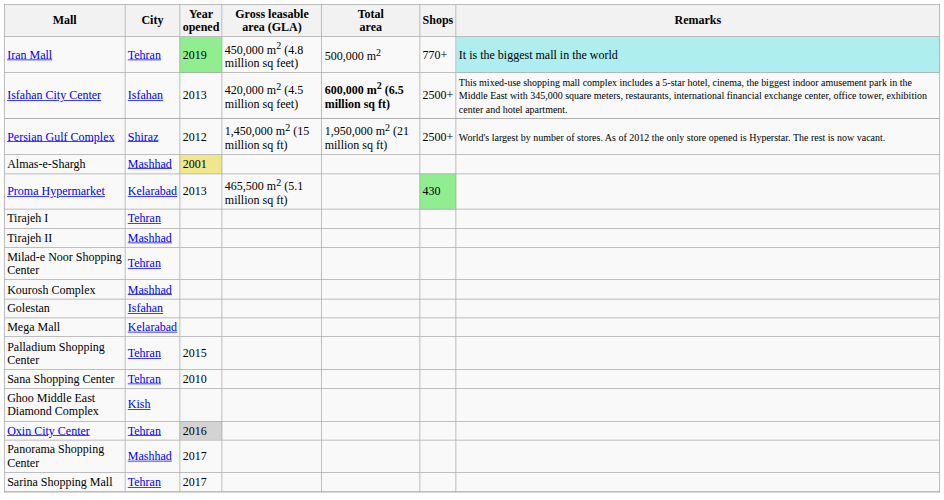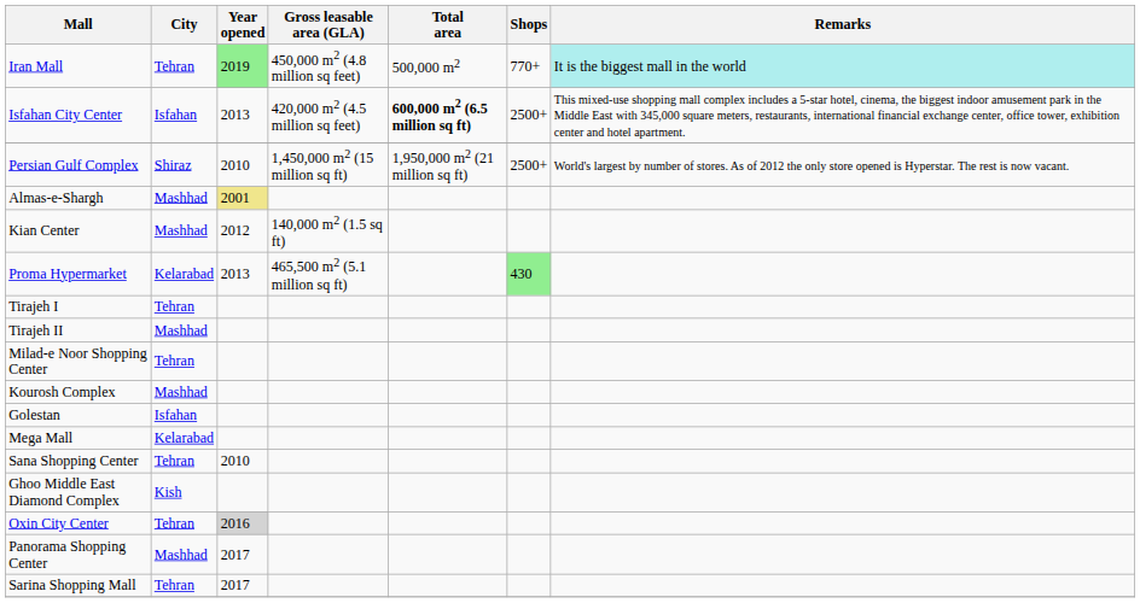Persian Gulf Complex | Year opened: 2012 -> 2010
+ row: Kian Center | Mashhad | 2012 | 140,000 m2 (1.5 sq ft)
- row: Palladium Shopping Center | Tehran | 2015
